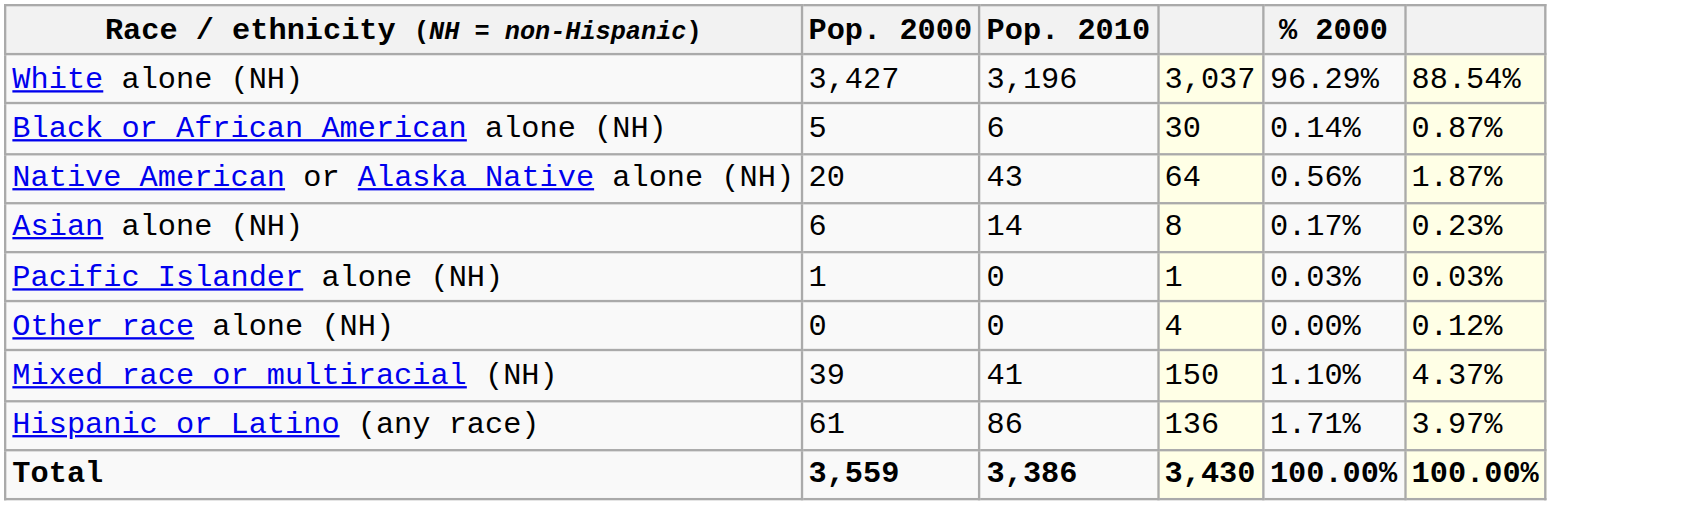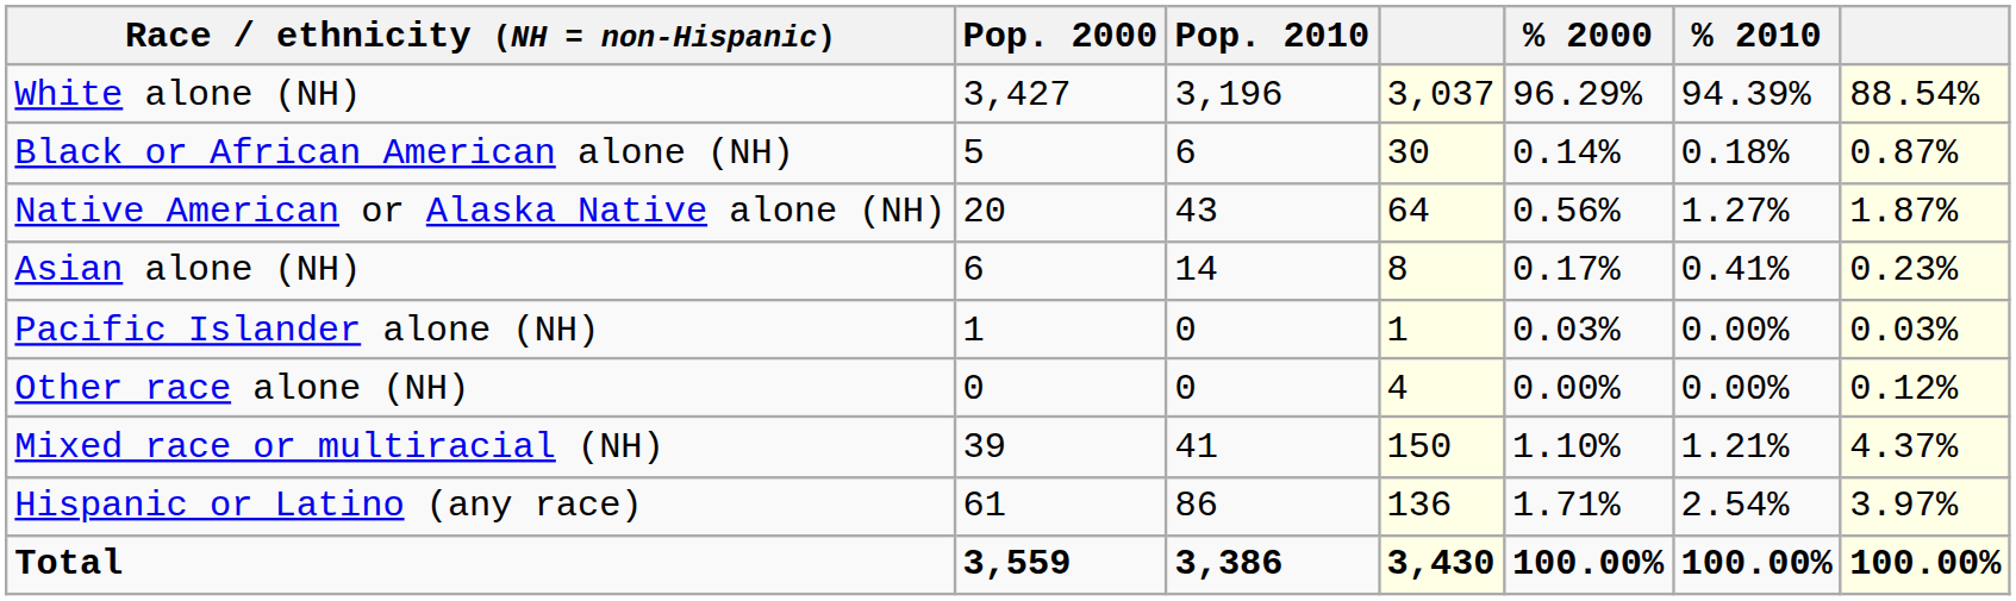+ column: % 2010 | 94.39% | 0.18% | 1.27% | 0.41% | 0.00% | 0.00% | 1.21% | 2.54% | 100.00%
